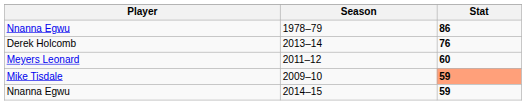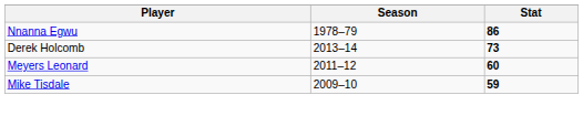2013–14 | Stat: 76 -> 73
2009–10 | Stat: lightsalmon background -> no background
- row: Nnanna Egwu | 2014–15 | 59
